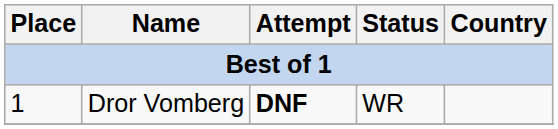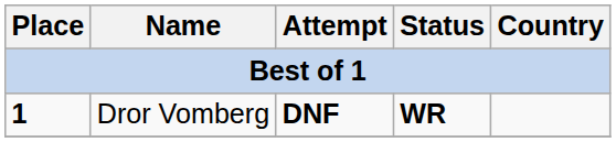Dror Vomberg | Place: normal -> bold
Dror Vomberg | Status: normal -> bold
